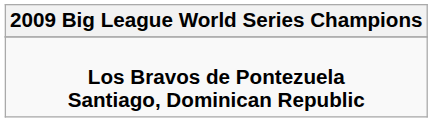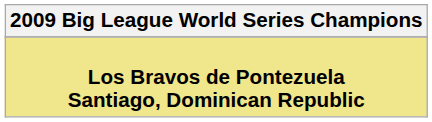row 2 | column 1: no background -> khaki background
